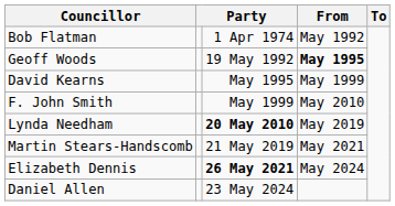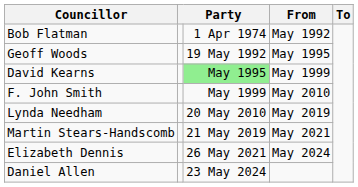Geoff Woods | From: bold -> normal
David Kearns | column 3: no background -> lightgreen background
Lynda Needham | column 3: bold -> normal
Elizabeth Dennis | column 3: bold -> normal
